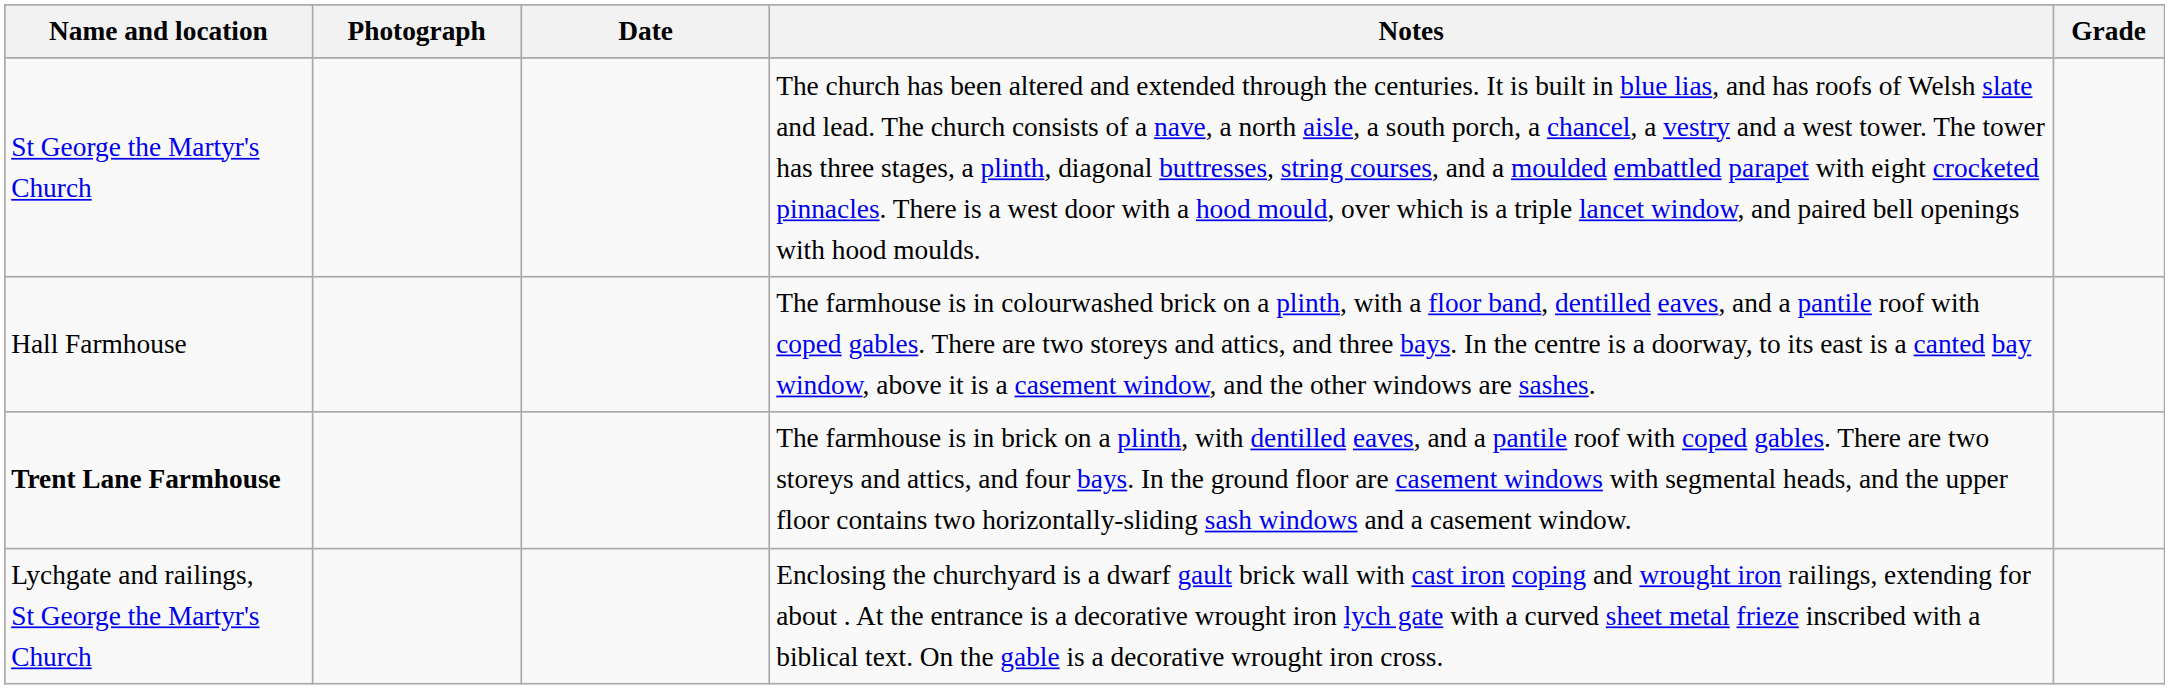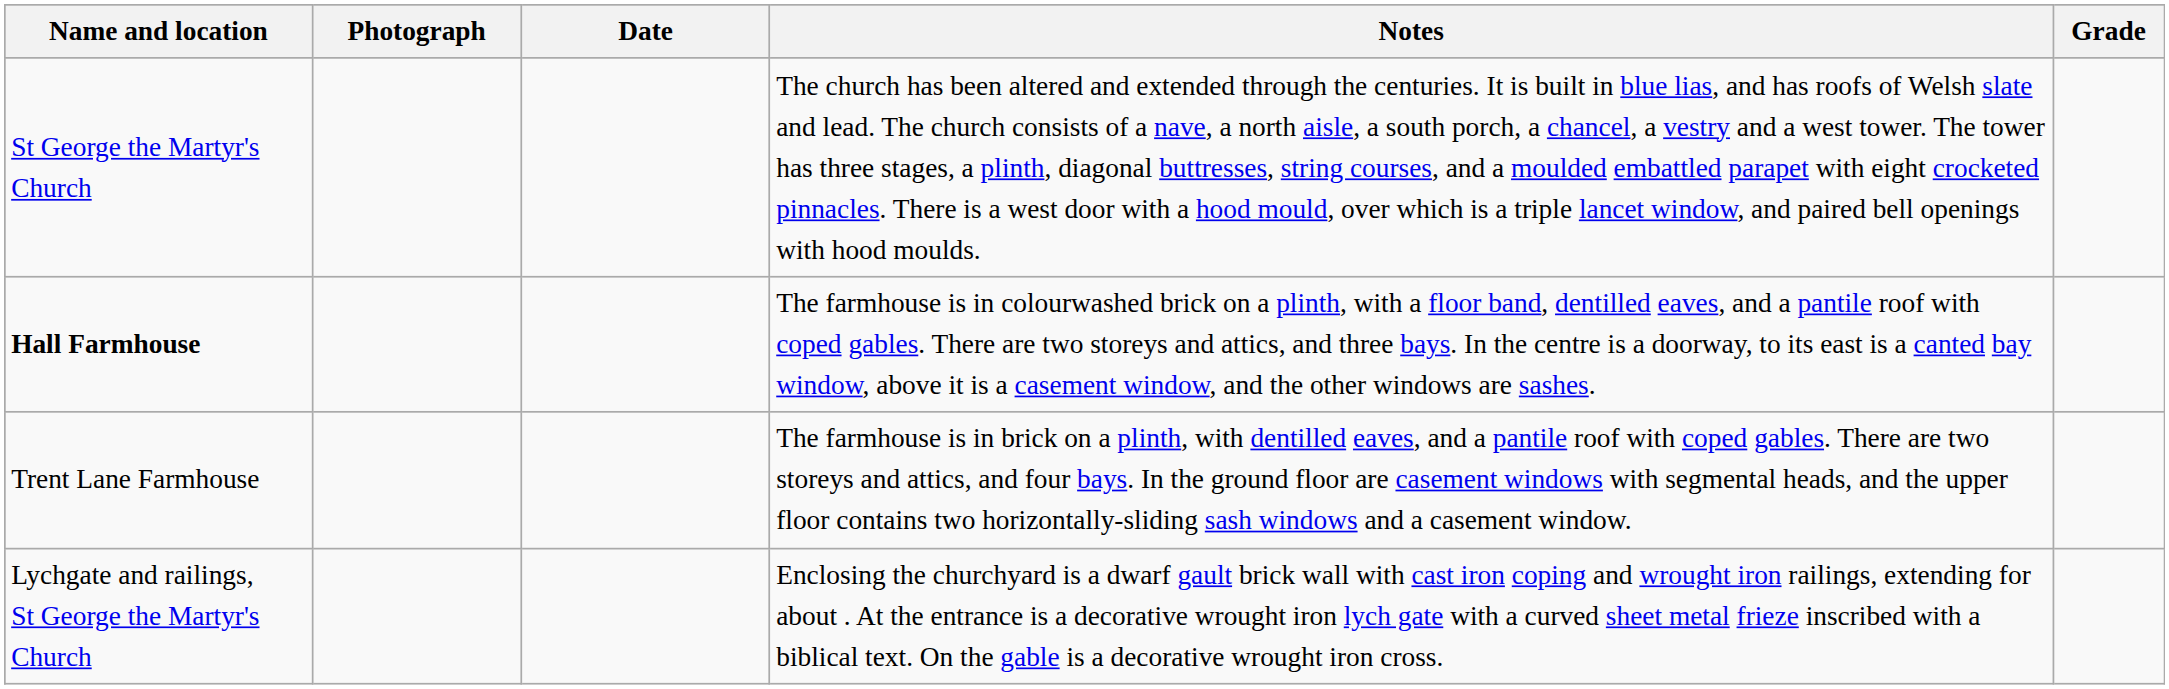Hall Farmhouse | Name and location: normal -> bold
Trent Lane Farmhouse | Name and location: bold -> normal
